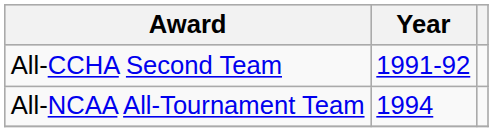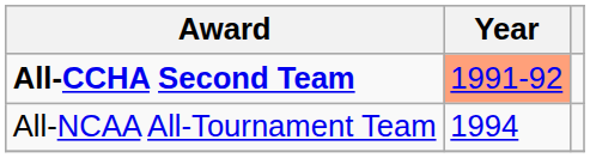row 2 | Award: normal -> bold
row 2 | Year: no background -> lightsalmon background
